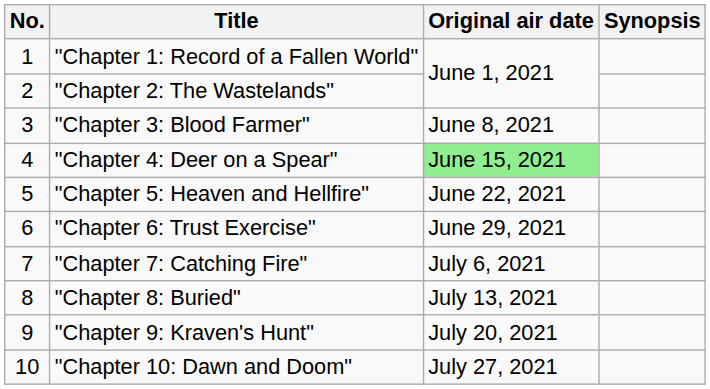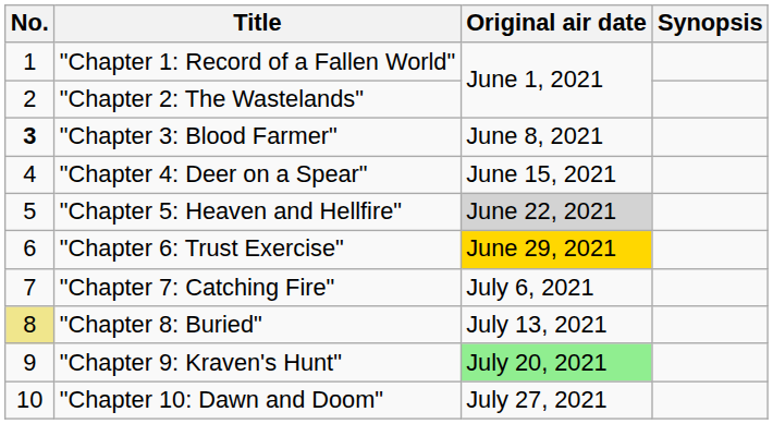"Chapter 3: Blood Farmer" | No.: normal -> bold
"Chapter 4: Deer on a Spear" | Original air date: lightgreen background -> no background
"Chapter 5: Heaven and Hellfire" | Original air date: no background -> lightgrey background
"Chapter 6: Trust Exercise" | Original air date: no background -> gold background
"Chapter 8: Buried" | No.: no background -> khaki background
"Chapter 9: Kraven's Hunt" | Original air date: no background -> lightgreen background
